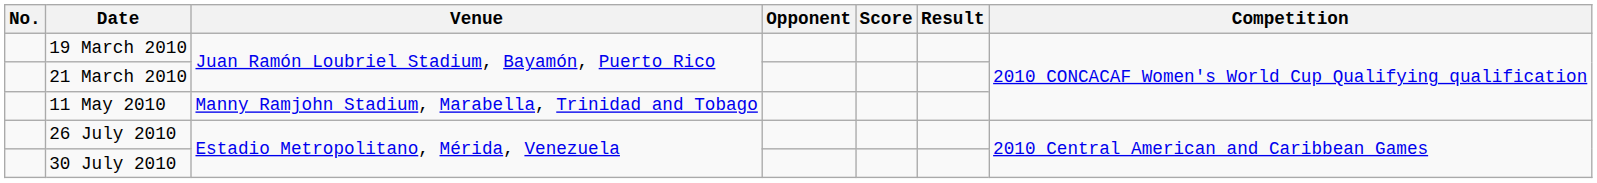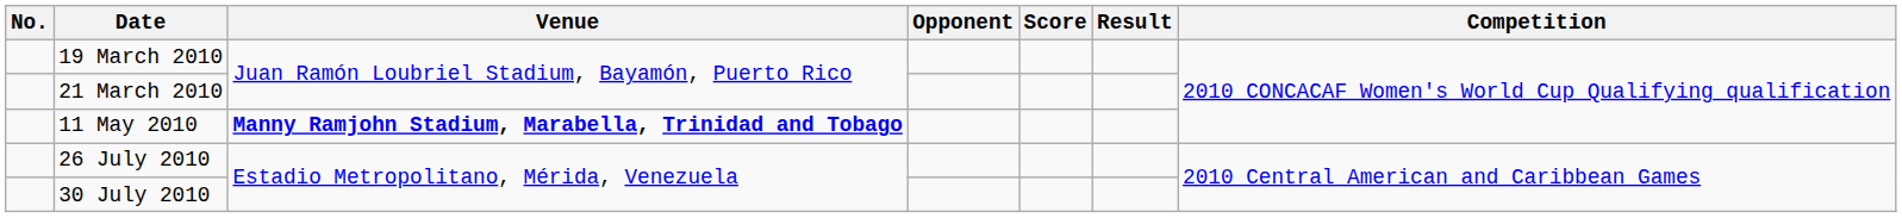11 May 2010 | Venue: normal -> bold
